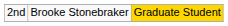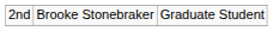2nd | column 3: gold background -> no background
